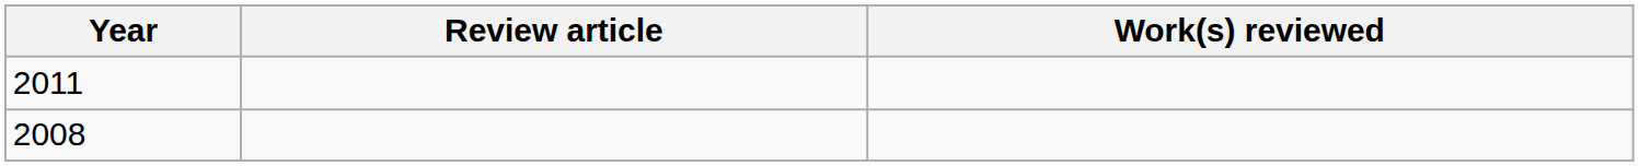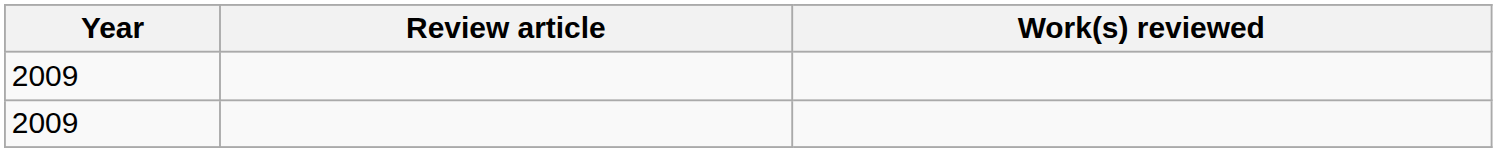row 2 | Year: 2011 -> 2009
row 3 | Year: 2008 -> 2009
